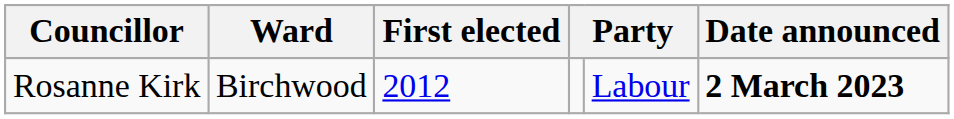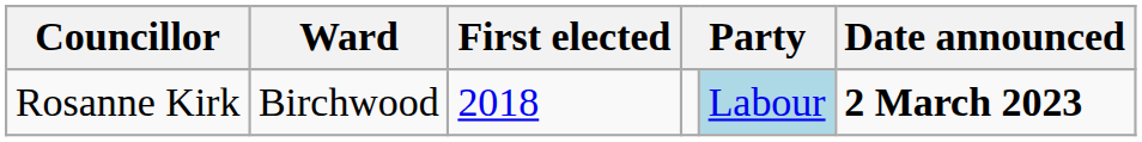Rosanne Kirk | First elected: 2012 -> 2018
Rosanne Kirk | column 5: no background -> lightblue background
